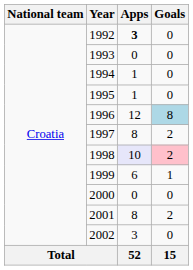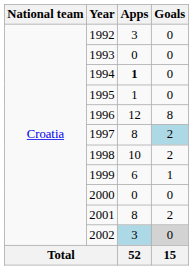1992 | Apps: bold -> normal
1994 | Apps: normal -> bold
1996 | Goals: lightblue background -> no background
1997 | Goals: no background -> lightblue background
1998 | Apps: lavender background -> no background
1998 | Goals: pink background -> no background
2002 | Apps: no background -> lightblue background
2002 | Goals: no background -> lightgrey background
